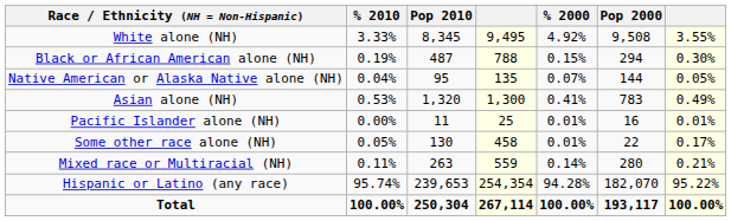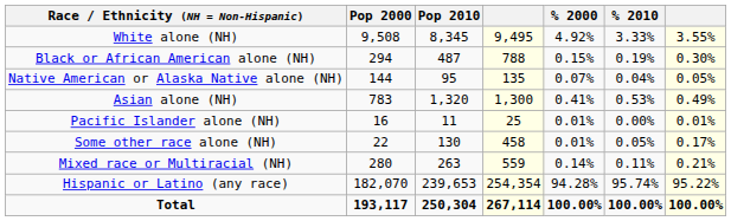columns swapped: Pop 2000 <-> % 2010
